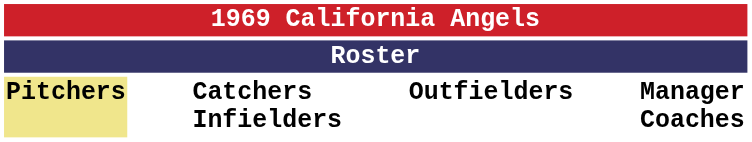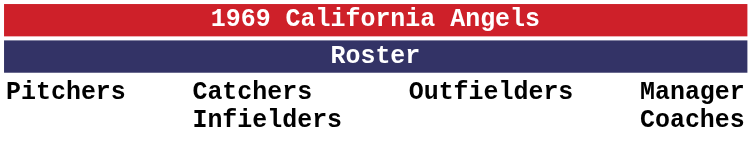Pitchers | column 1: khaki background -> no background
